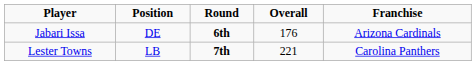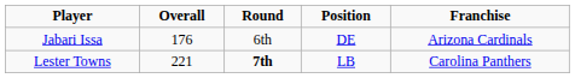columns swapped: Position <-> Overall
Jabari Issa | Round: bold -> normal
